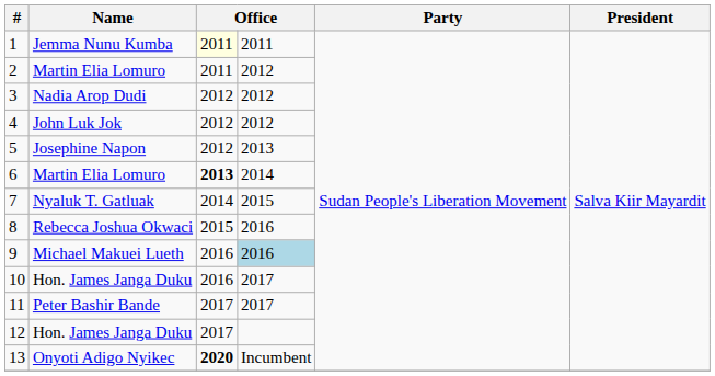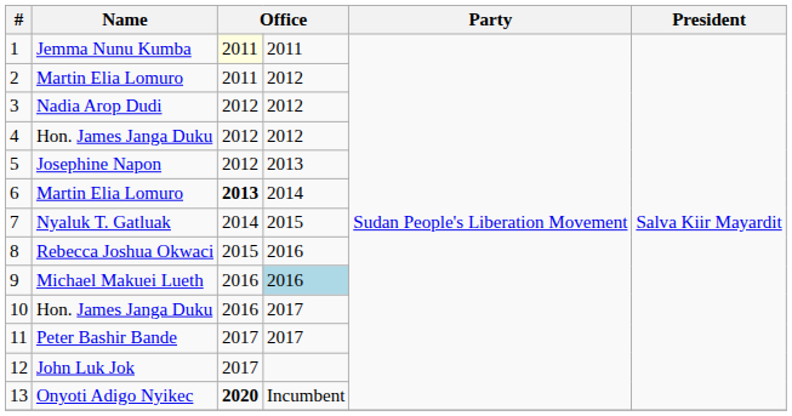4 | Name: John Luk Jok -> Hon. James Janga Duku
12 | Name: Hon. James Janga Duku -> John Luk Jok
